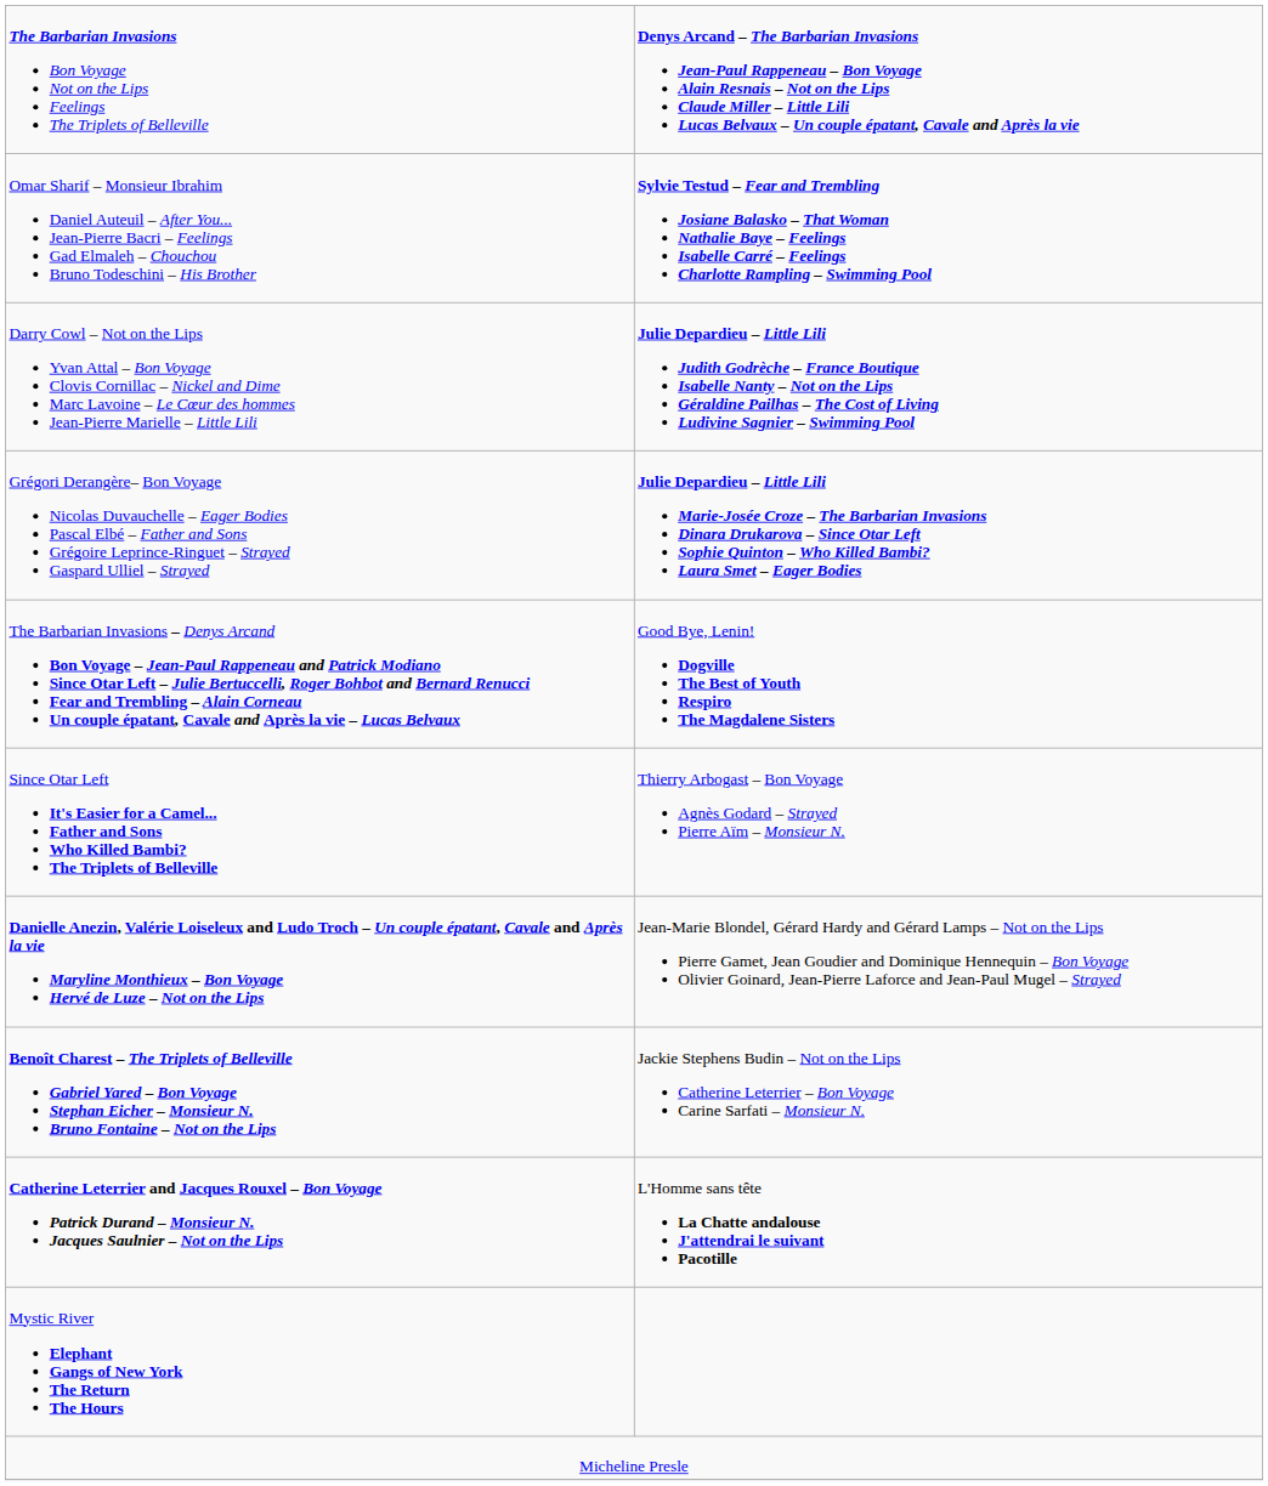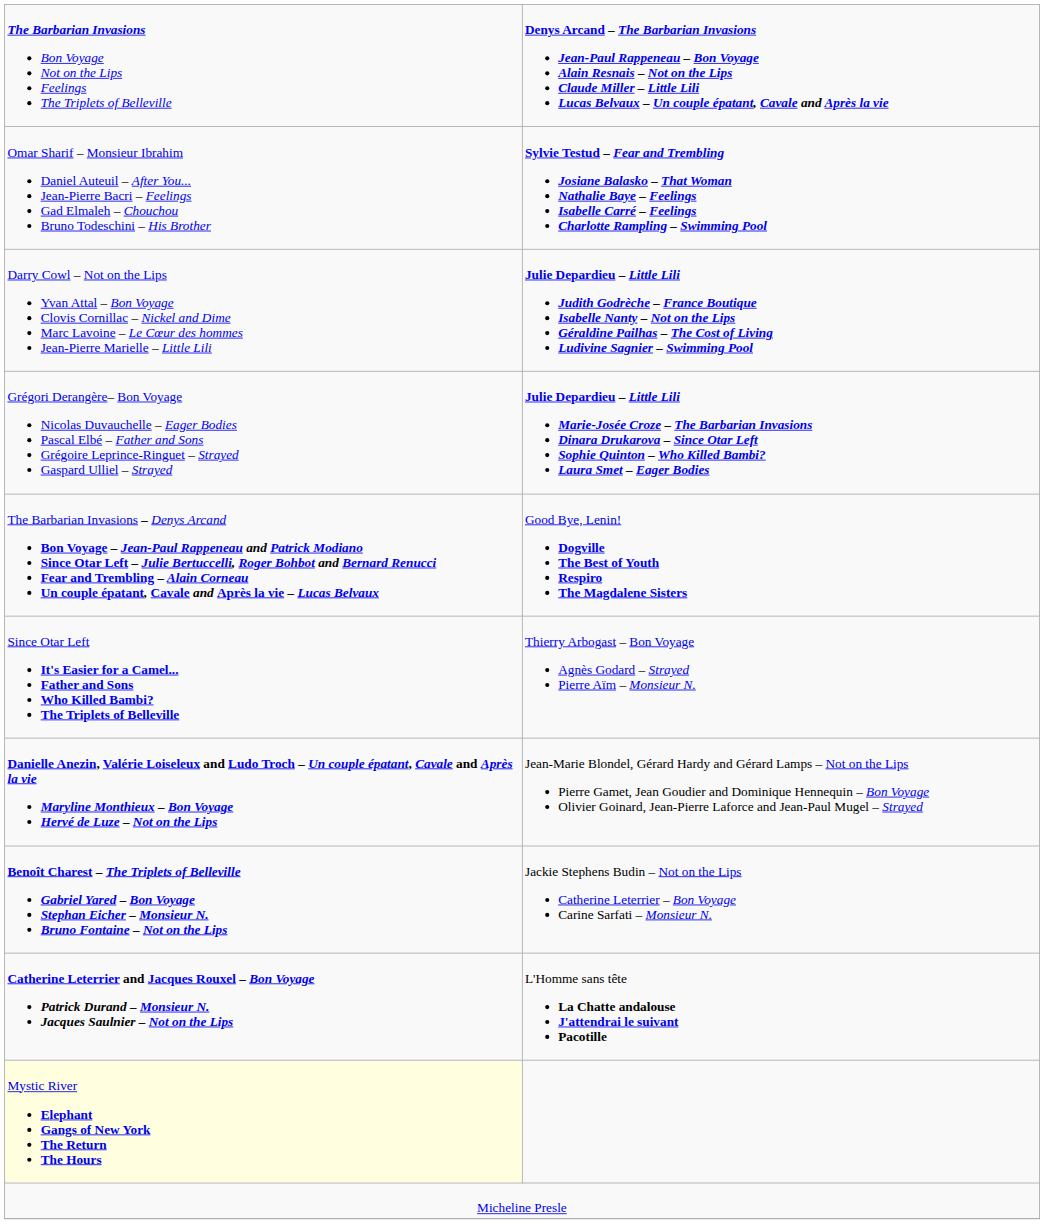Mystic River Elephant Gangs of New York The Return The Hours | column 1: no background -> lightyellow background
